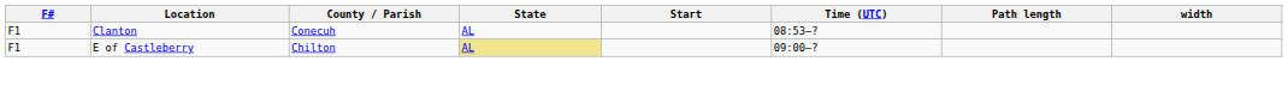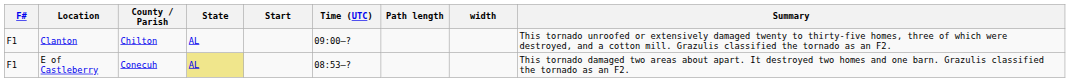+ column: Summary | This tornado unroofed or extensively damaged twenty to thirty-five homes, three of which were destroyed, and a cotton mill. Grazulis classified the tornado as an F2. | This tornado damaged two areas about apart. It destroyed two homes and one barn. Grazulis classified the tornado as an F2.
Clanton | County / Parish: Conecuh -> Chilton
Clanton | Time (UTC): 08:53–? -> 09:00–?
E of Castleberry | County / Parish: Chilton -> Conecuh
E of Castleberry | Time (UTC): 09:00–? -> 08:53–?
